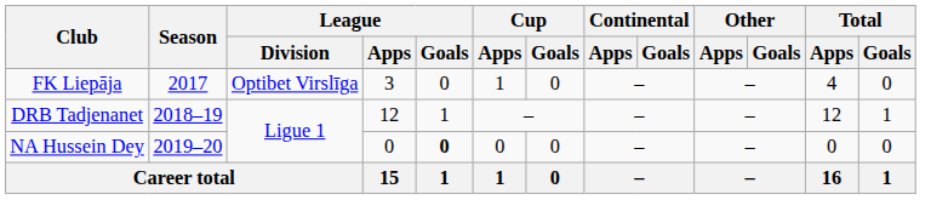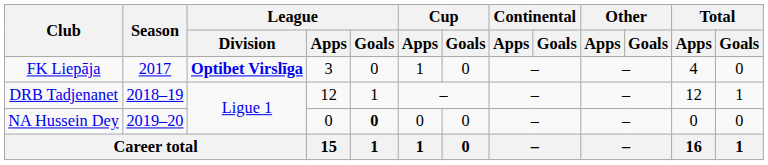FK Liepāja | League / Division: normal -> bold
